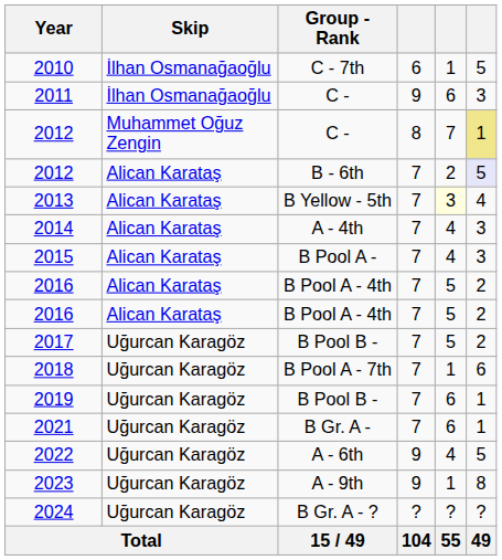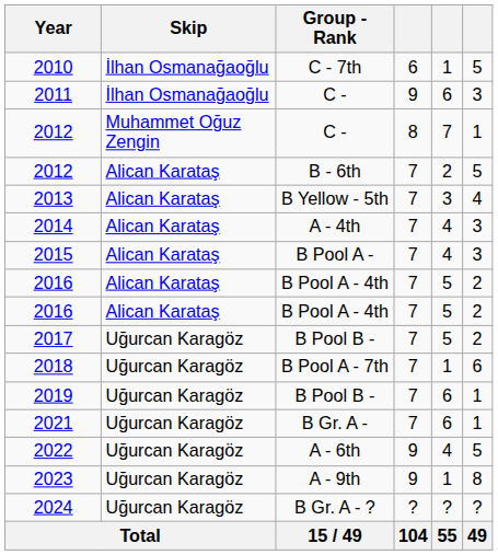2012 / C - | column 6: khaki background -> no background
2012 / B - 6th | column 6: lavender background -> no background
2013 | column 5: lightyellow background -> no background
